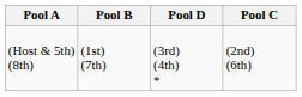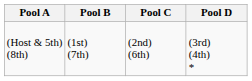columns swapped: Pool C <-> Pool D
